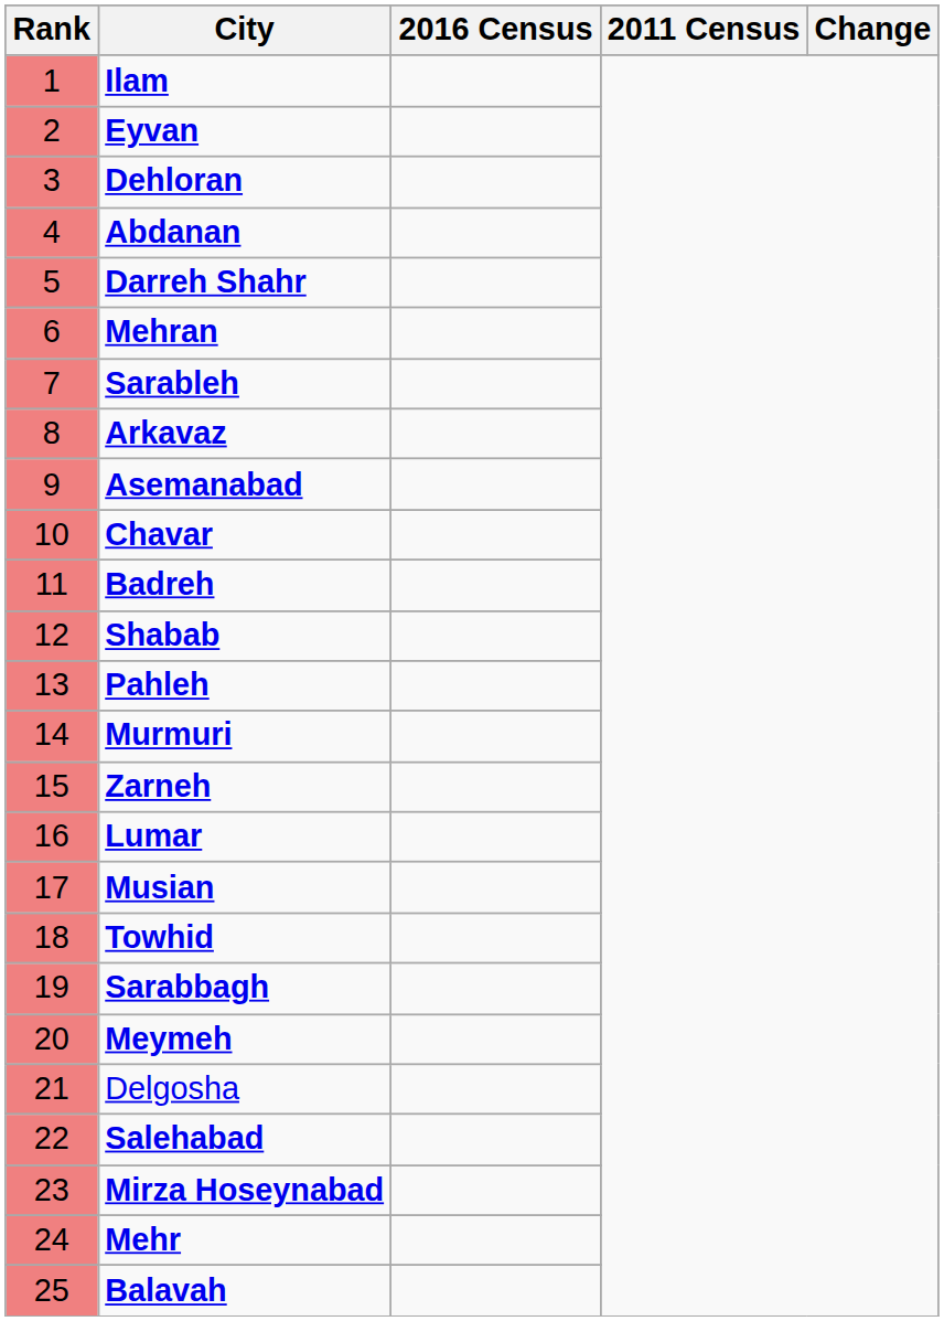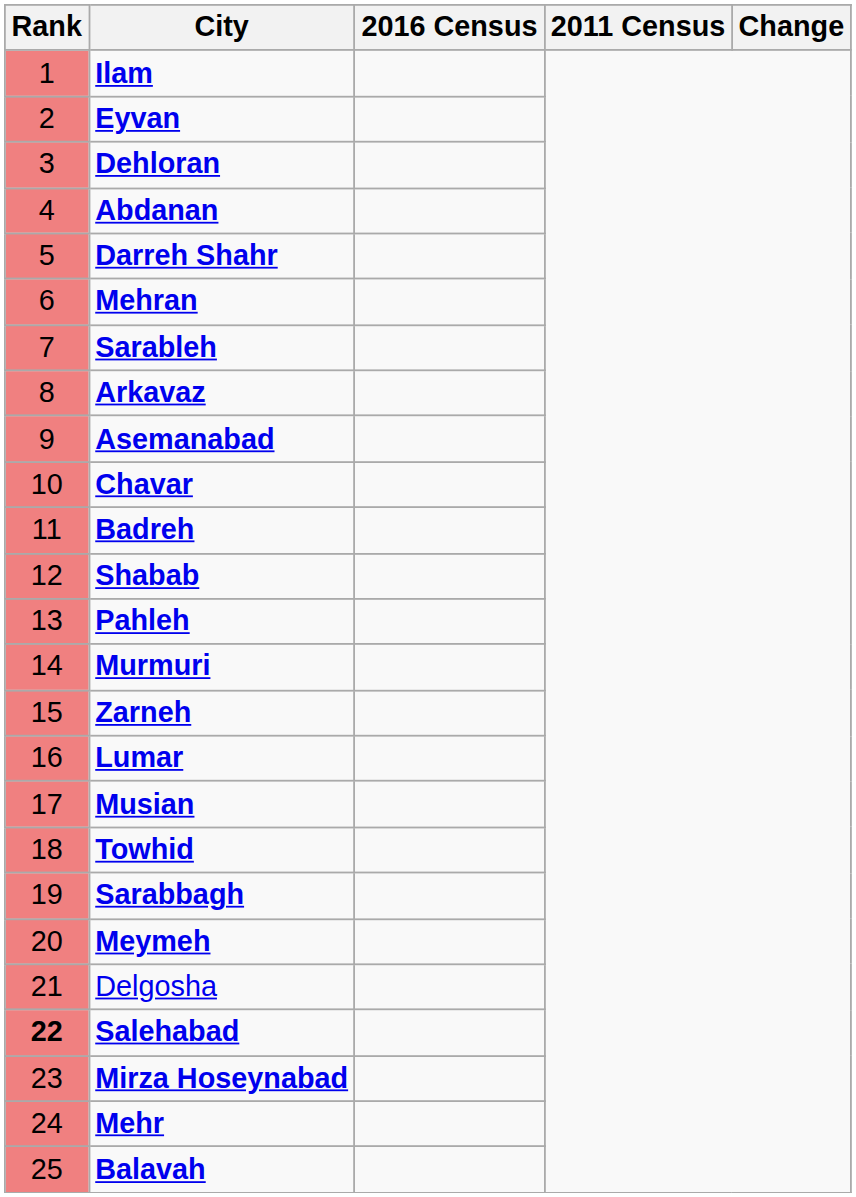Salehabad | Rank: normal -> bold
